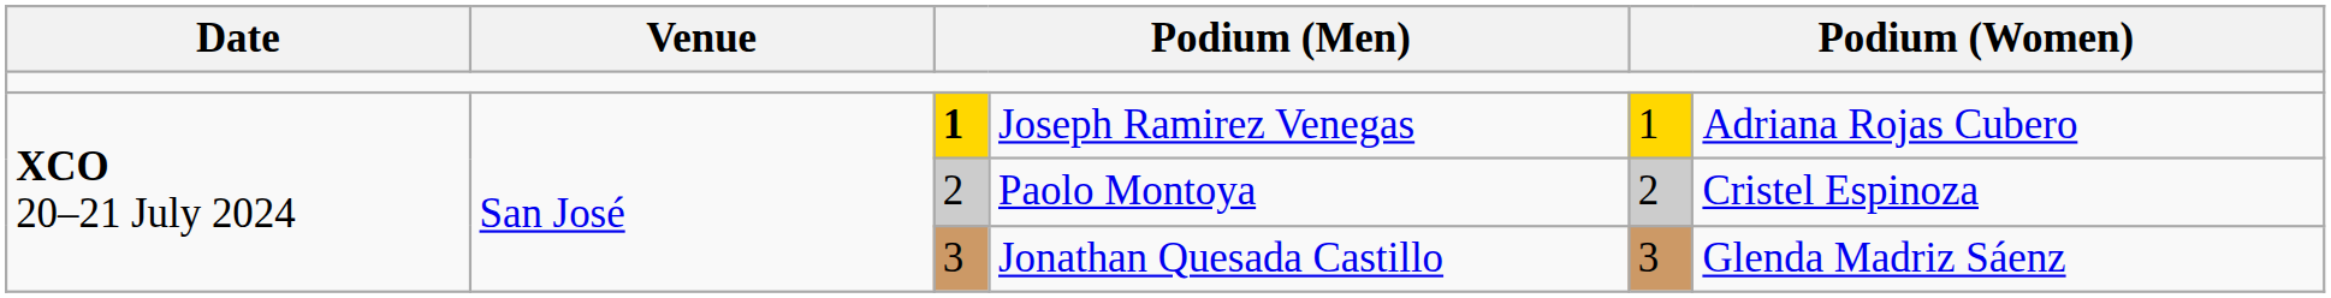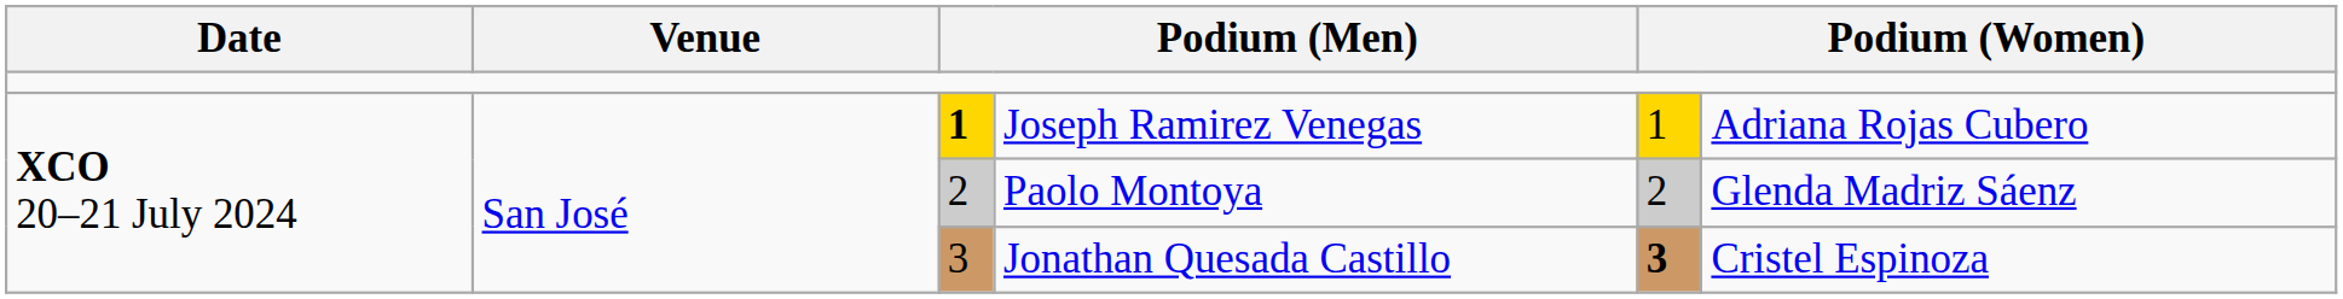Paolo Montoya | column 6: Cristel Espinoza -> Glenda Madriz Sáenz
Jonathan Quesada Castillo | column 5: normal -> bold
Jonathan Quesada Castillo | column 6: Glenda Madriz Sáenz -> Cristel Espinoza
